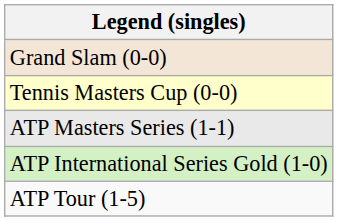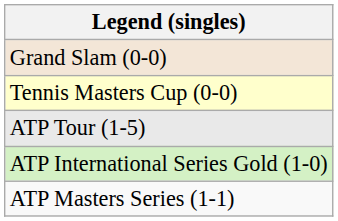row 4 | column 1: ATP Masters Series (1-1) -> ATP Tour (1-5)
row 6 | column 1: ATP Tour (1-5) -> ATP Masters Series (1-1)
